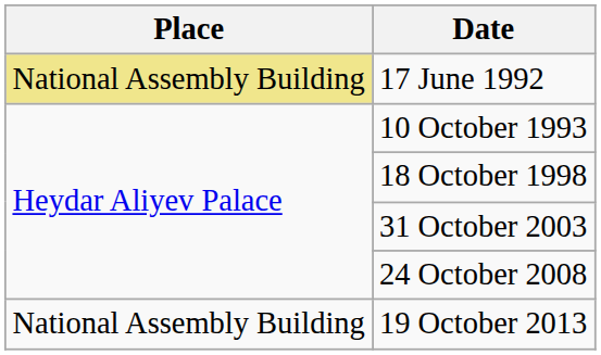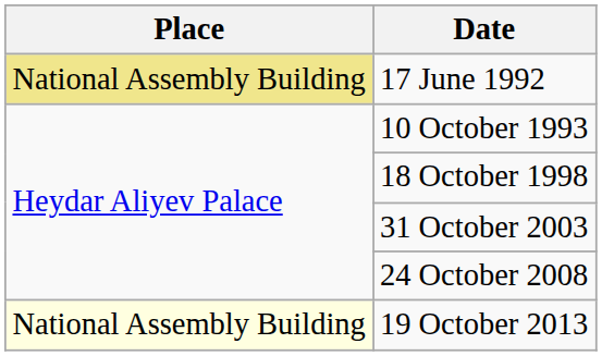19 October 2013 | Place: no background -> lightyellow background
